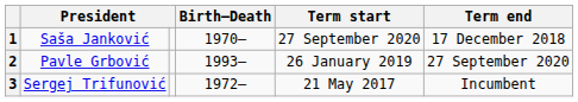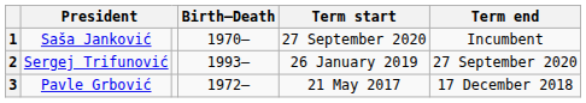1 | Term end: 17 December 2018 -> Incumbent
2 | column 2: Pavle Grbović -> Sergej Trifunović
3 | column 2: Sergej Trifunović -> Pavle Grbović
3 | Term end: Incumbent -> 17 December 2018
